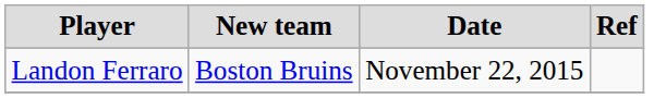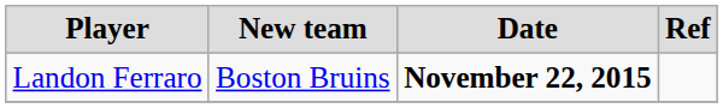Landon Ferraro | Date: normal -> bold
